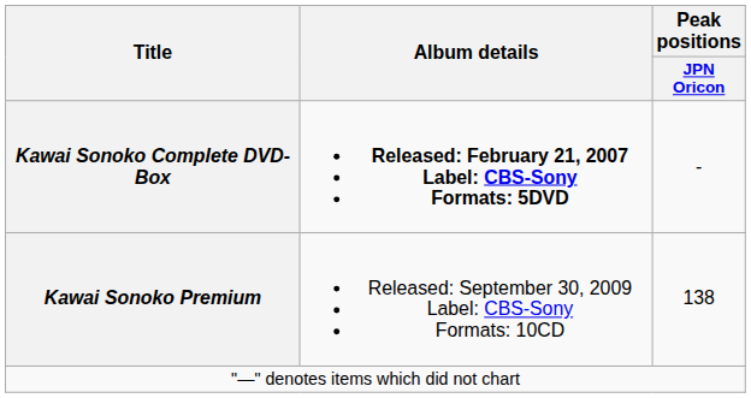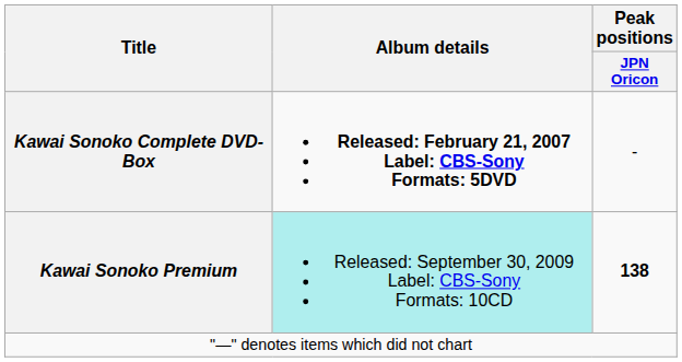Kawai Sonoko Premium | Album details: no background -> paleturquoise background
Kawai Sonoko Premium | Peak positions / JPN Oricon: normal -> bold
